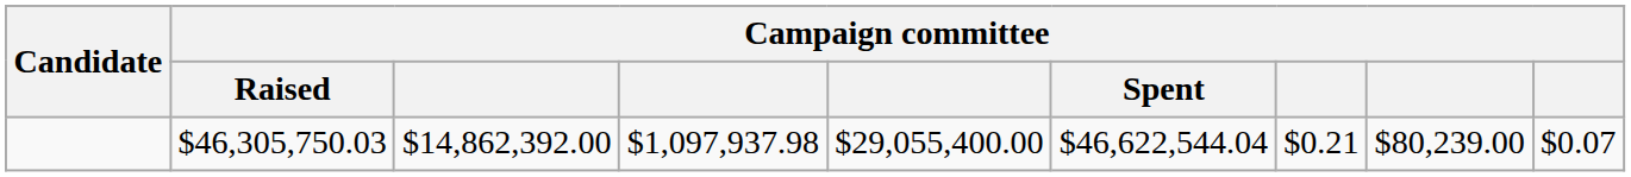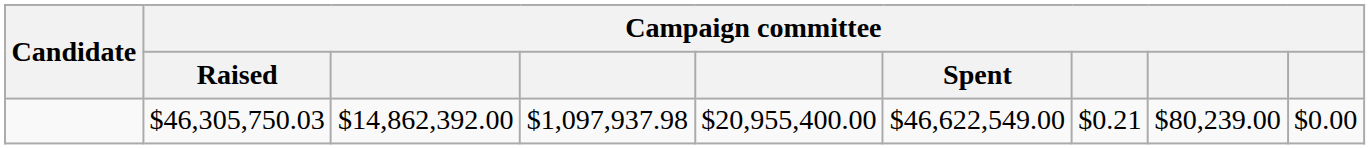row 3 | column 5: $29,055,400.00 -> $20,955,400.00
row 3 | Campaign committee / Spent: $46,622,544.04 -> $46,622,549.00
row 3 | column 9: $0.07 -> $0.00
